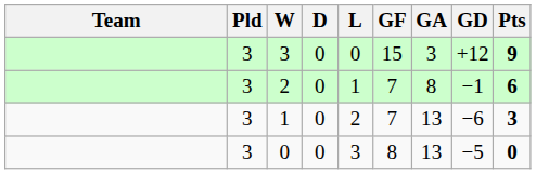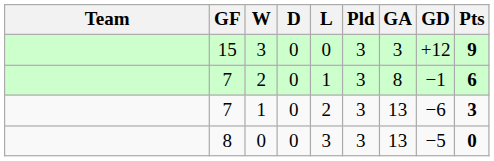columns swapped: Pld <-> GF
